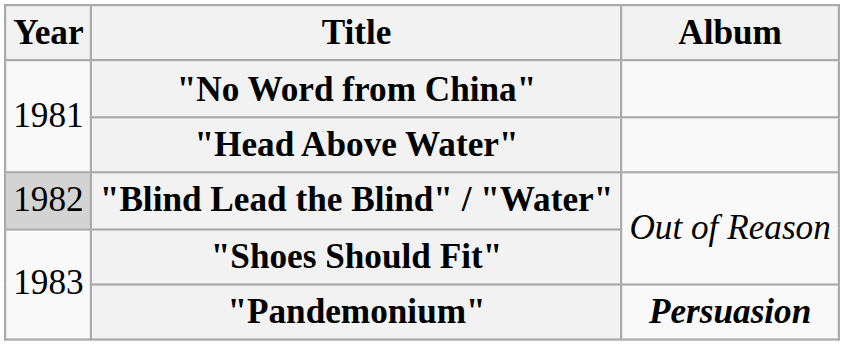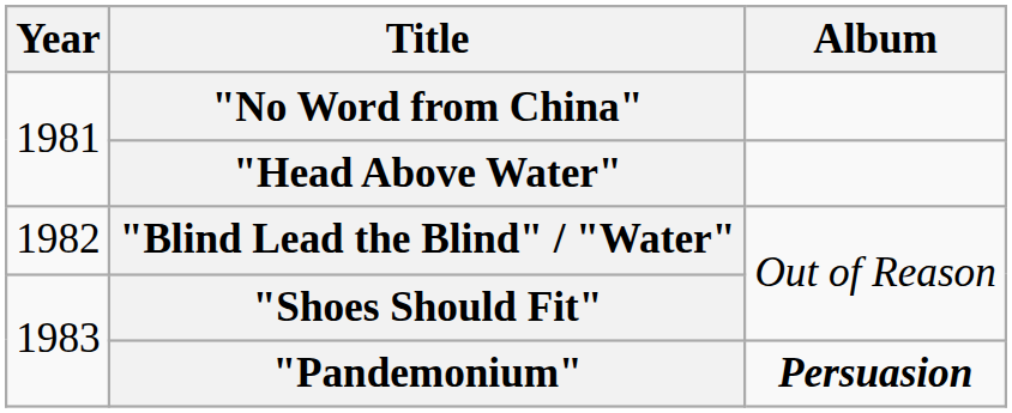"Blind Lead the Blind" / "Water" | Year: lightgrey background -> no background
